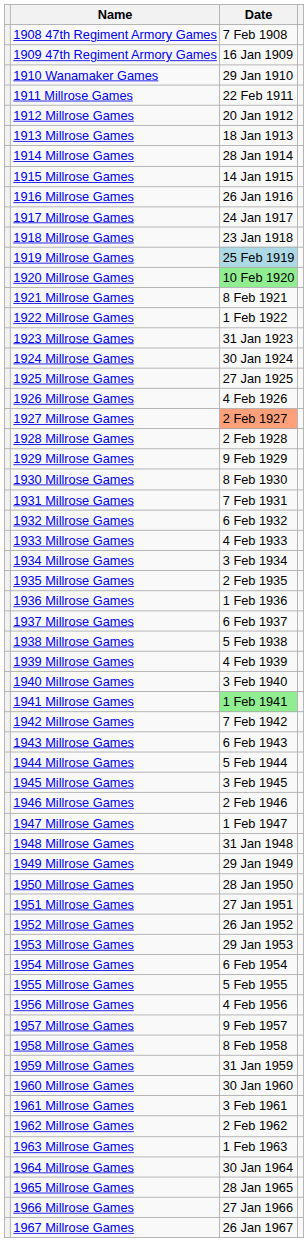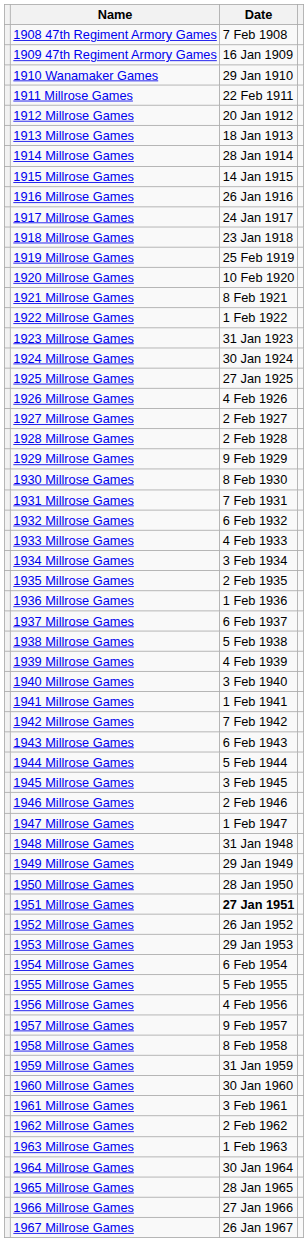1919 Millrose Games | Date: lightblue background -> no background
1920 Millrose Games | Date: lightgreen background -> no background
1927 Millrose Games | Date: lightsalmon background -> no background
1941 Millrose Games | Date: lightgreen background -> no background
1951 Millrose Games | Date: normal -> bold
